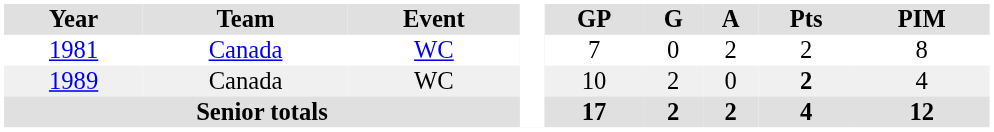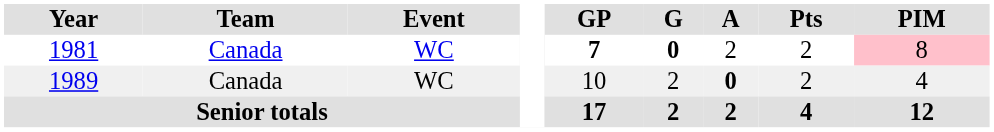1981 | GP: normal -> bold
1981 | G: normal -> bold
1981 | PIM: no background -> pink background
1989 | A: normal -> bold
1989 | Pts: bold -> normal
